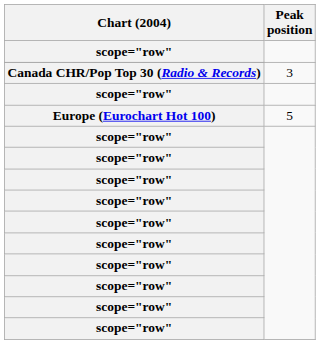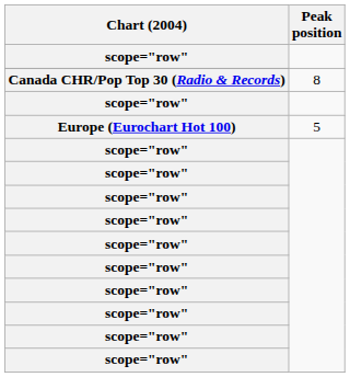Canada CHR/Pop Top 30 (Radio & Records) | Peak position: 3 -> 8
